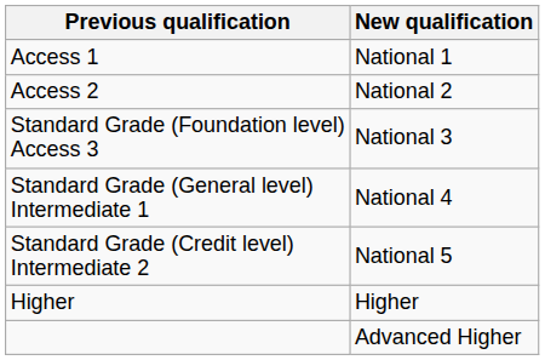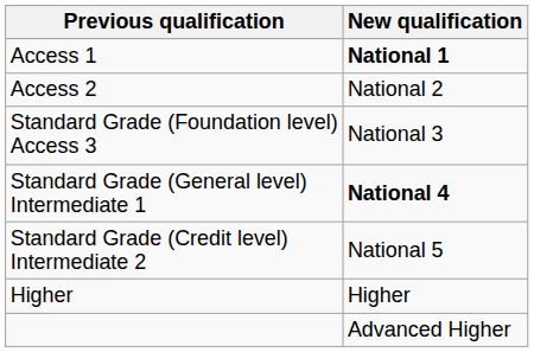Access 1 | New qualification: normal -> bold
Standard Grade (General level) Intermediate 1 | New qualification: normal -> bold
